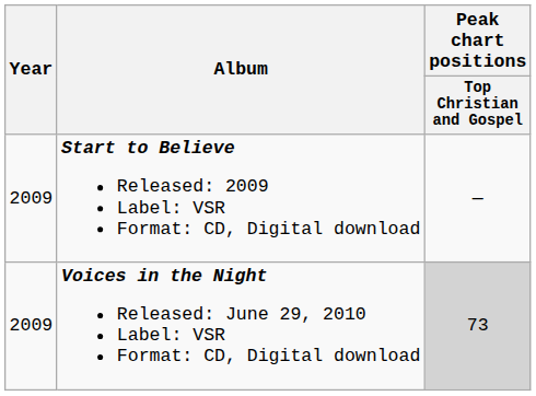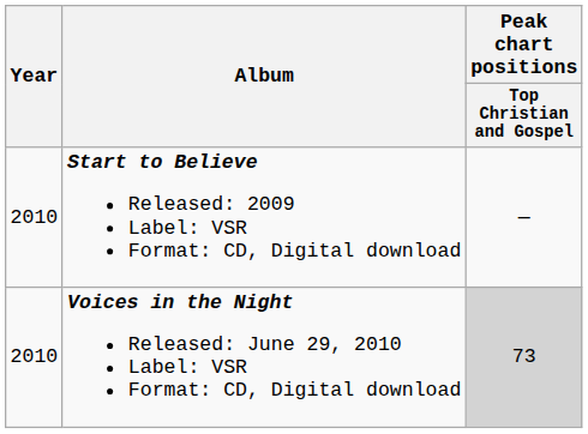row 3 | Year: 2009 -> 2010
row 4 | Year: 2009 -> 2010
